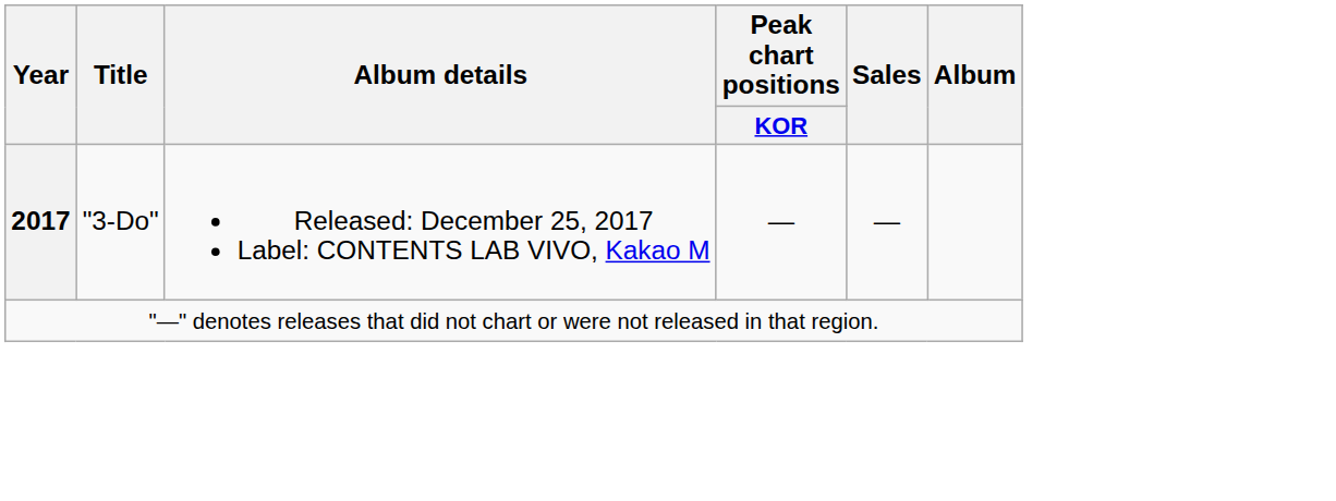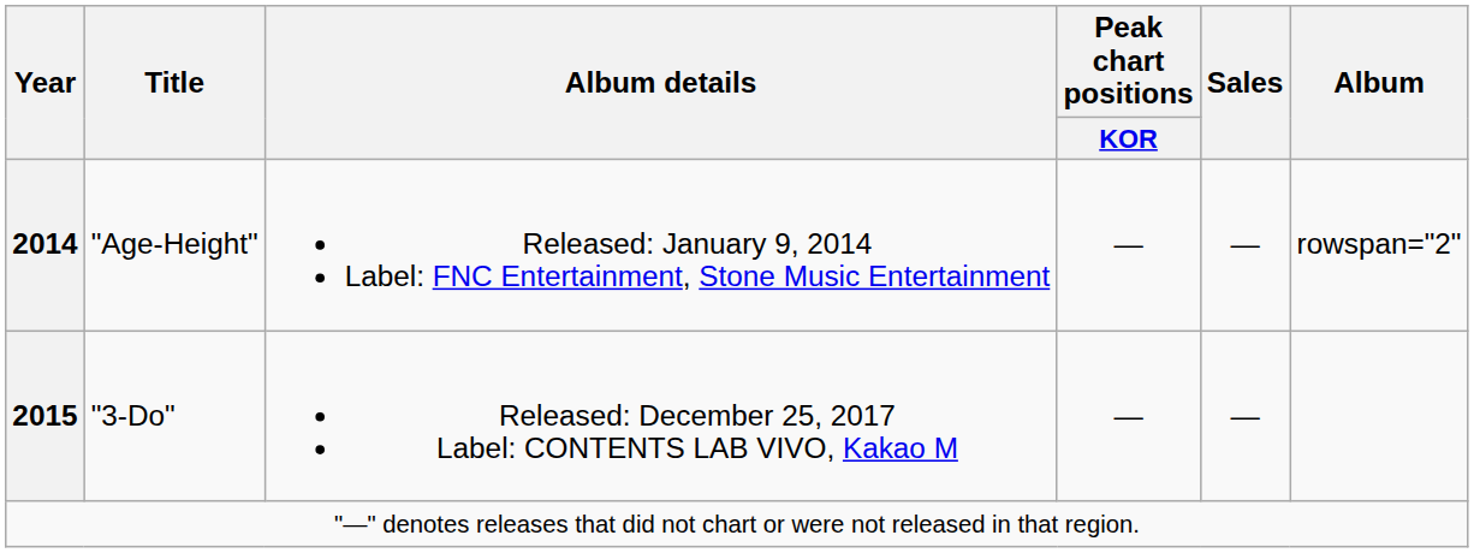+ row: 2014 | "Age-Height" | Released: January 9, 2014 Label: FNC Entertainment, Stone Music Entertainment | — | — | rowspan="2"
"3-Do" | Year: 2017 -> 2015
